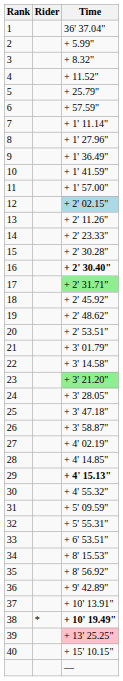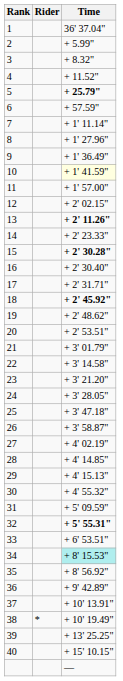5 | Time: normal -> bold
10 | Time: no background -> lightyellow background
12 | Time: lightblue background -> no background
13 | Time: normal -> bold
15 | Time: normal -> bold
16 | Time: bold -> normal
17 | Time: lightgreen background -> no background
18 | Time: normal -> bold
23 | Time: lightgreen background -> no background
29 | Time: bold -> normal
32 | Time: normal -> bold
34 | Time: no background -> paleturquoise background
38 | Time: bold -> normal
39 | Time: pink background -> no background
